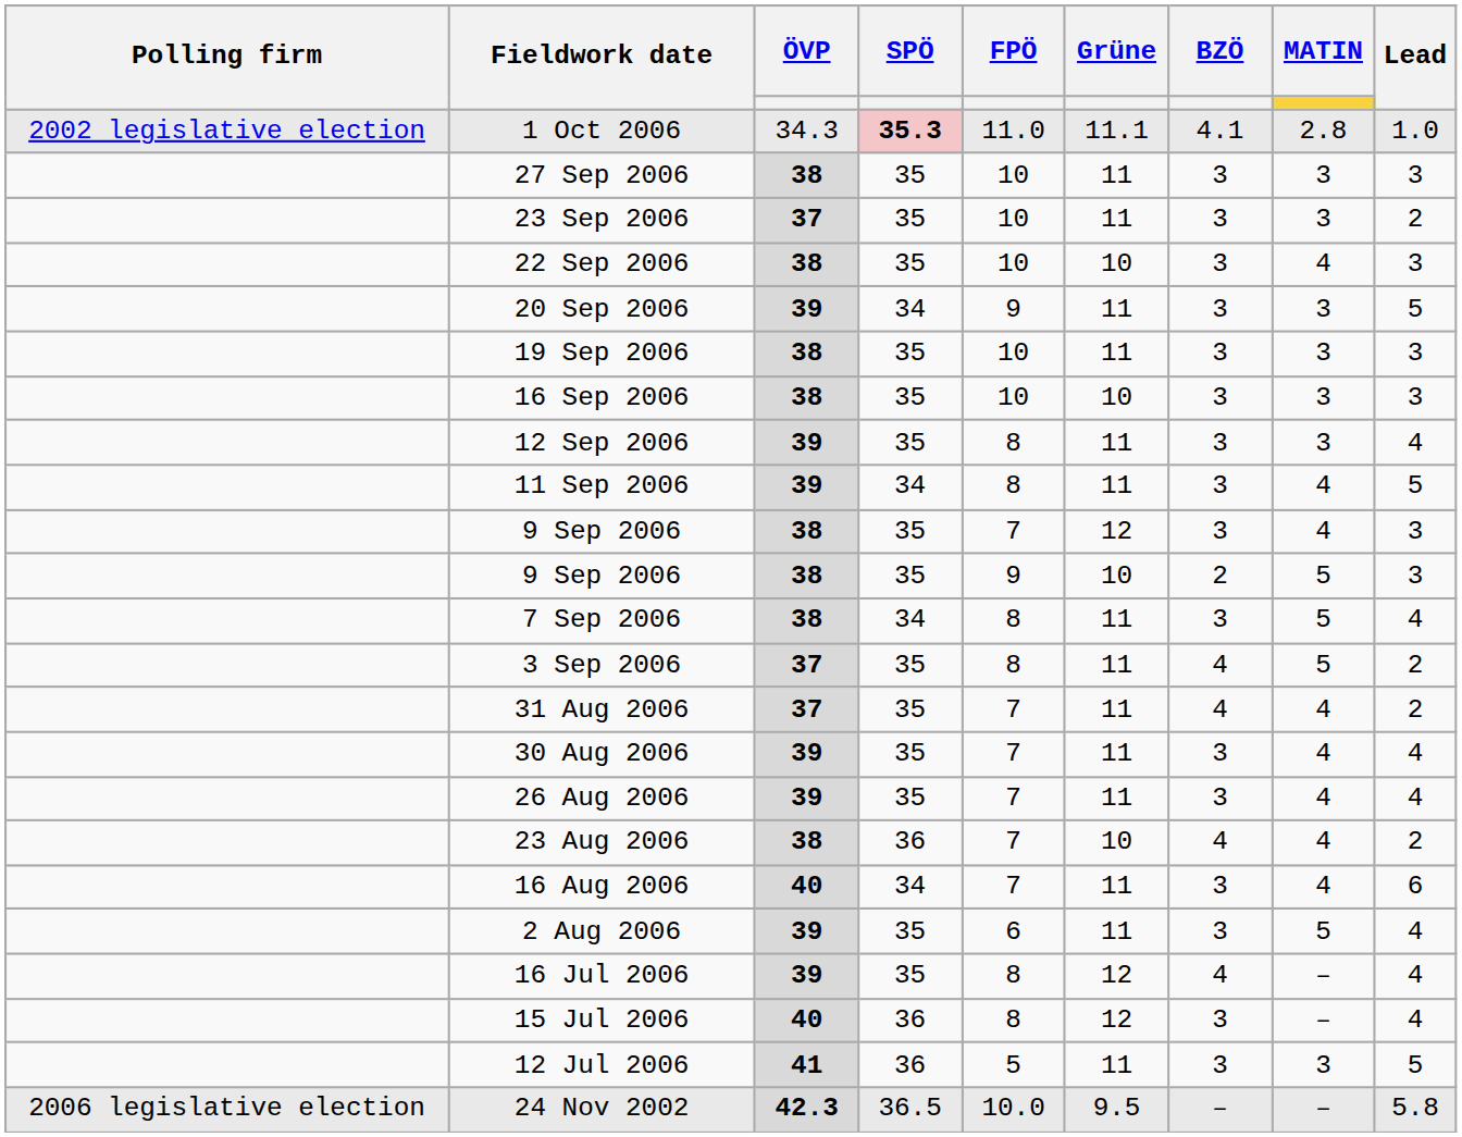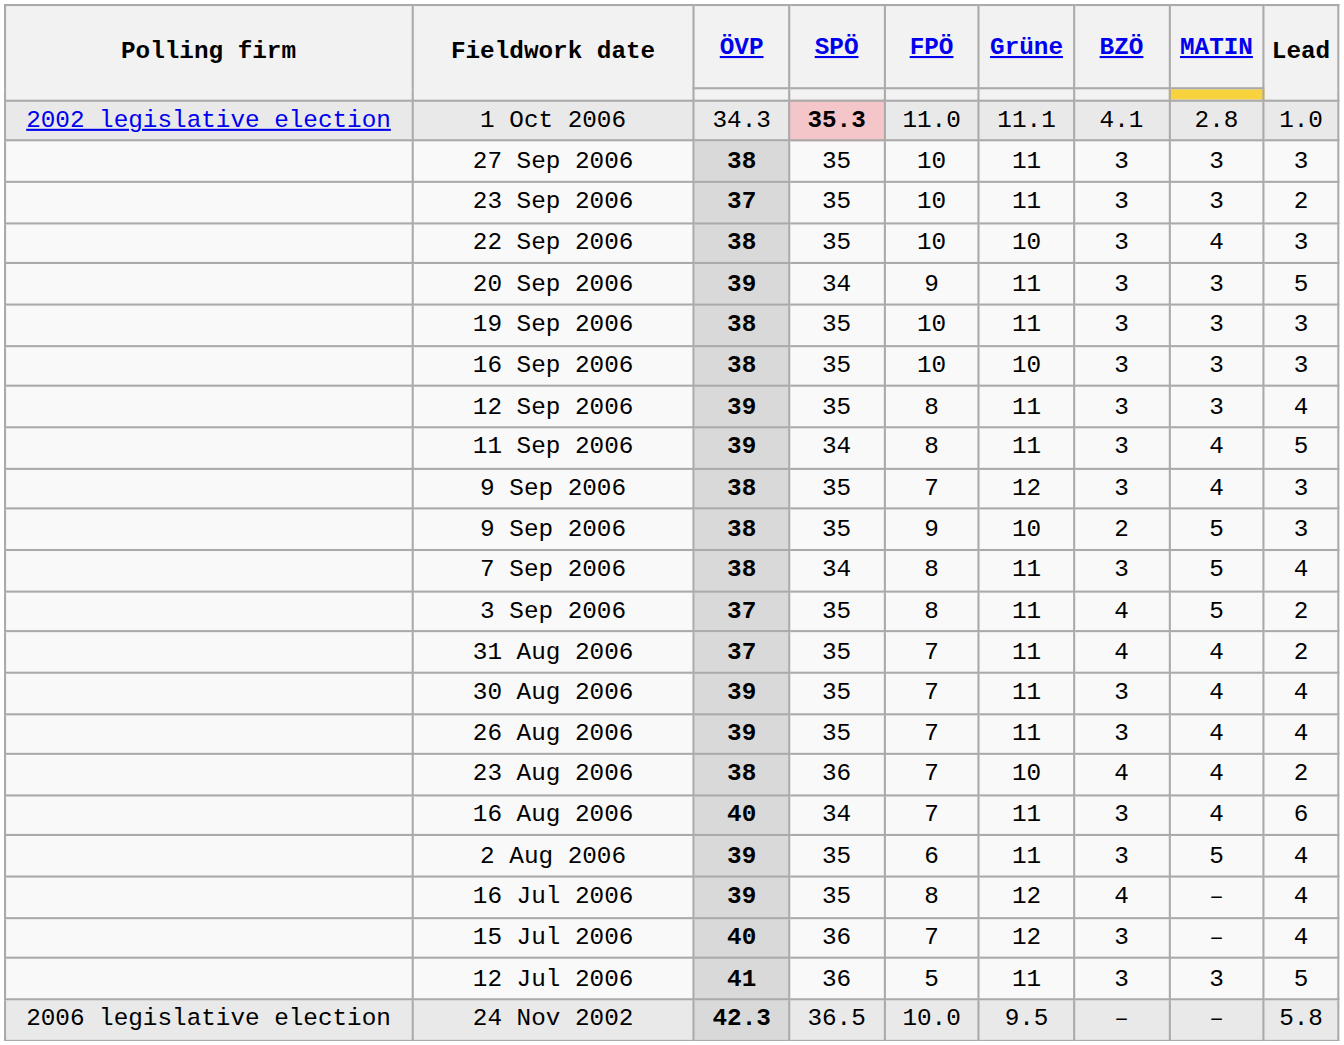15 Jul 2006 | FPÖ: 8 -> 7
